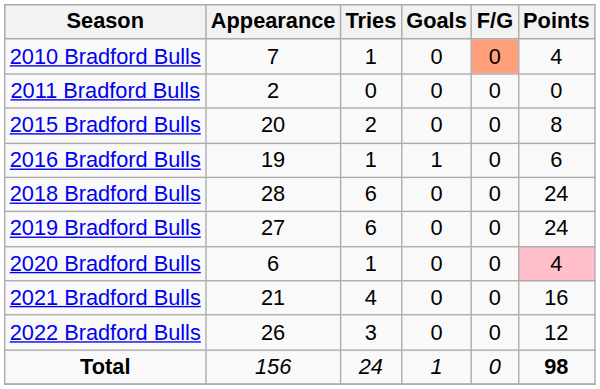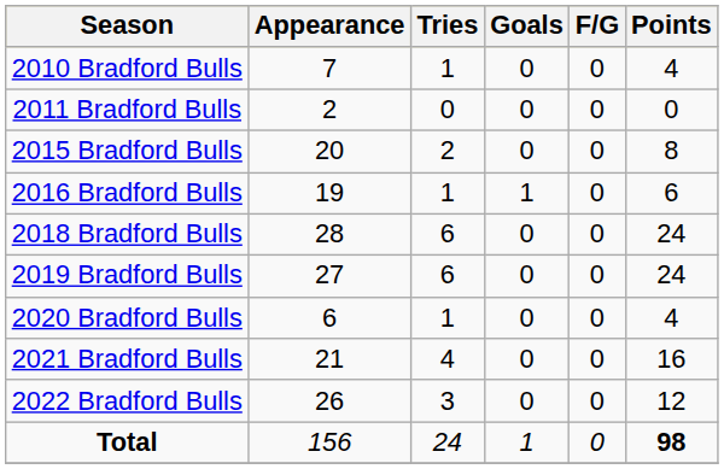2010 Bradford Bulls | F/G: lightsalmon background -> no background
2020 Bradford Bulls | Points: pink background -> no background
